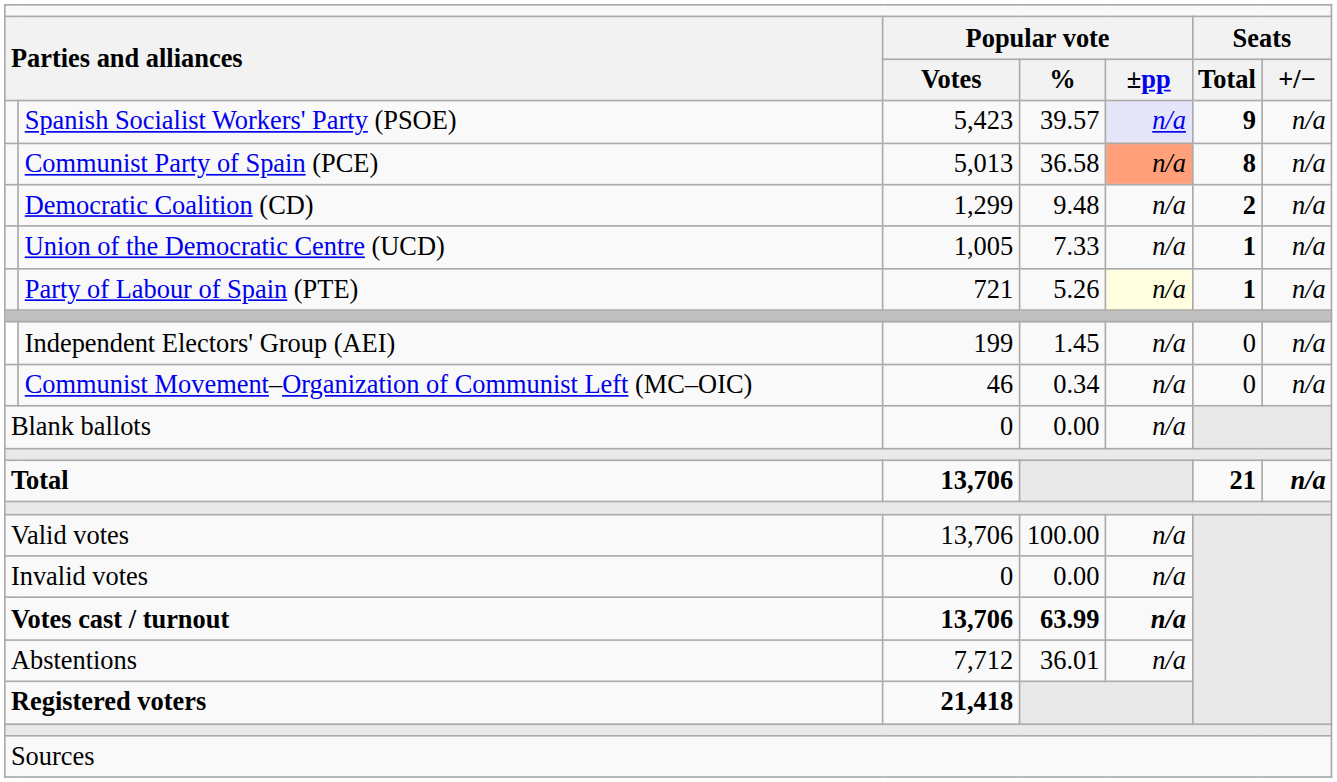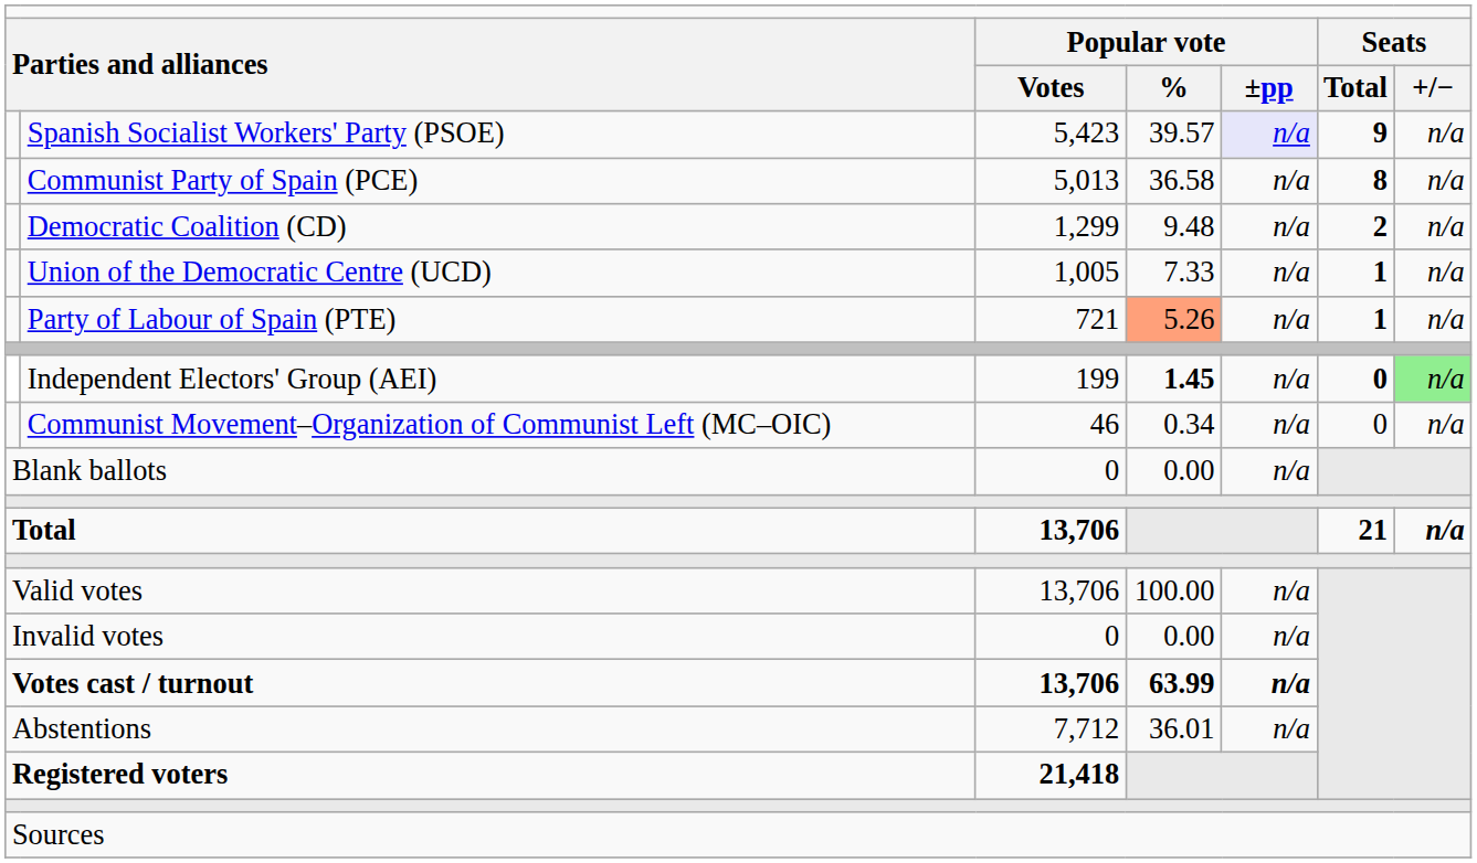Communist Party of Spain (PCE) | column 5: lightsalmon background -> no background
Party of Labour of Spain (PTE) | column 4: no background -> lightsalmon background
Party of Labour of Spain (PTE) | column 5: lightyellow background -> no background
Independent Electors' Group (AEI) | column 4: normal -> bold
Independent Electors' Group (AEI) | column 6: normal -> bold
Independent Electors' Group (AEI) | column 7: no background -> lightgreen background
